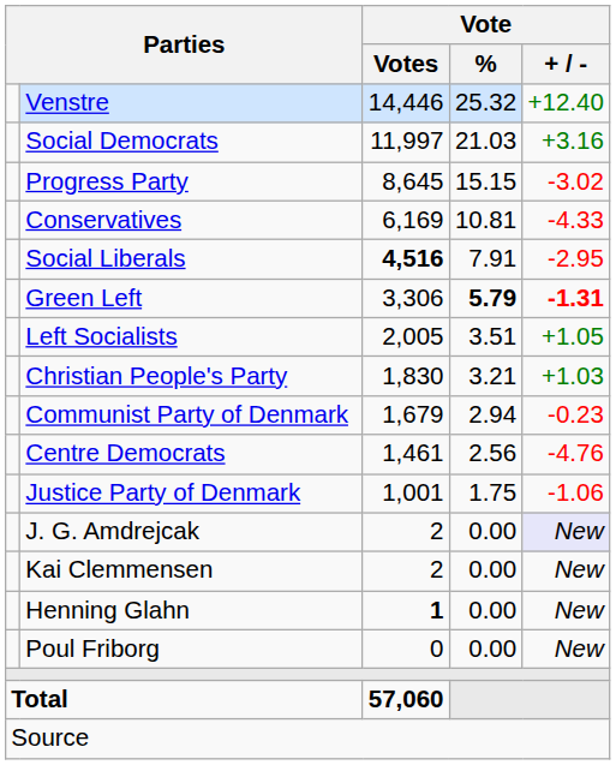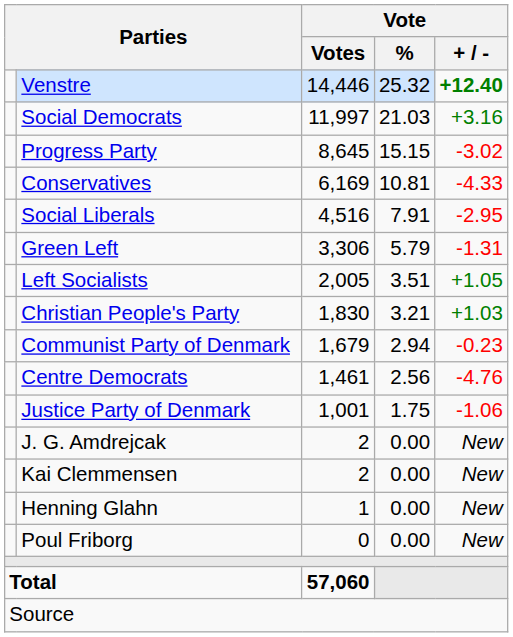Venstre | Vote / + / -: normal -> bold
Social Liberals | Vote / Votes: bold -> normal
Green Left | Vote / %: bold -> normal
Green Left | Vote / + / -: bold -> normal
J. G. Amdrejcak | Vote / + / -: lavender background -> no background
Henning Glahn | Vote / Votes: bold -> normal
